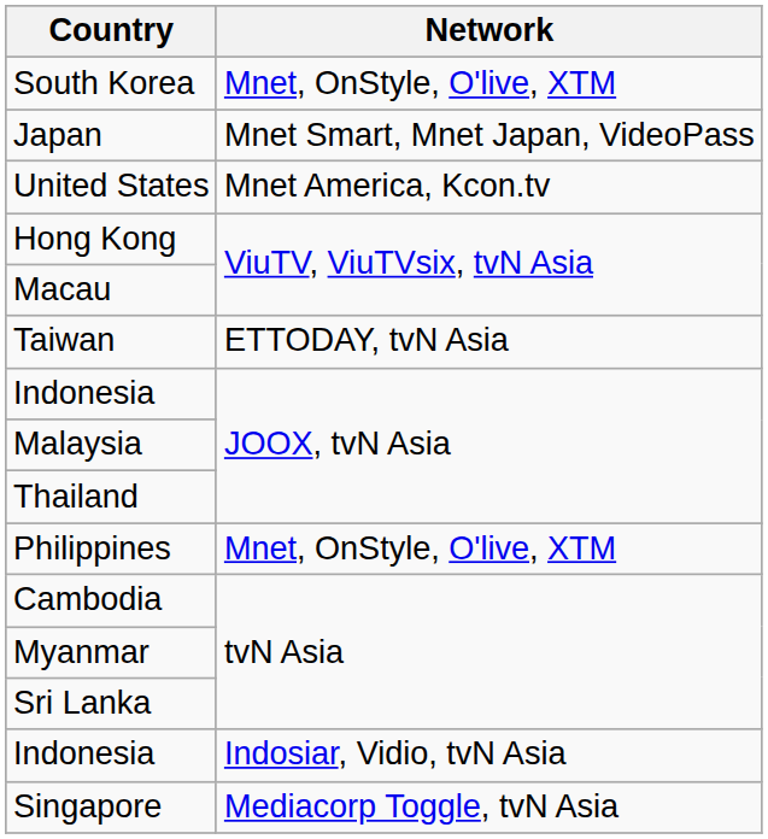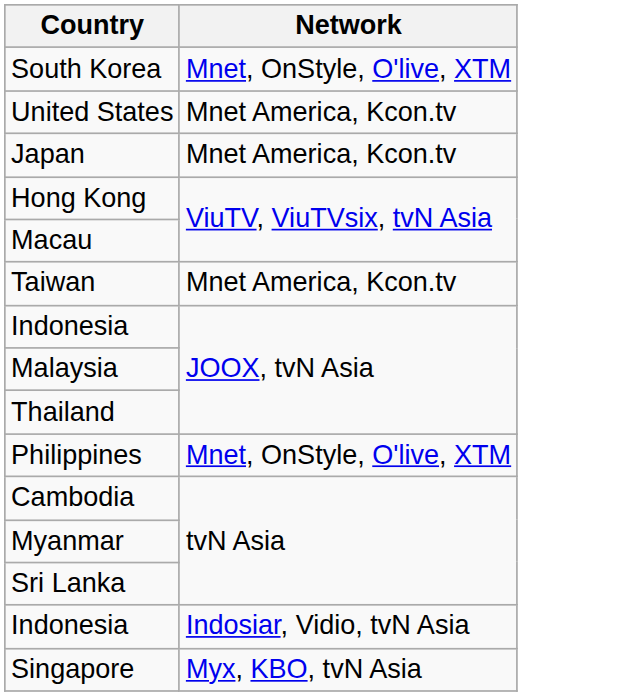row 3 | Country: Japan -> United States
row 3 | Network: Mnet Smart, Mnet Japan, VideoPass -> Mnet America, Kcon.tv
row 4 | Country: United States -> Japan
row 7 | Network: ETTODAY, tvN Asia -> Mnet America, Kcon.tv
row 16 | Network: Mediacorp Toggle, tvN Asia -> Myx, KBO, tvN Asia
